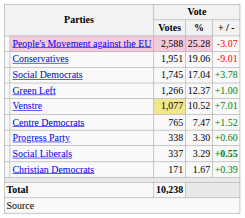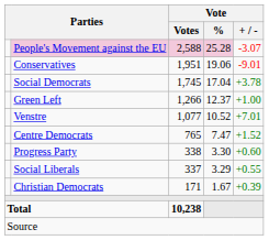Venstre | Vote / Votes: khaki background -> no background
Social Liberals | Vote / + / -: bold -> normal
